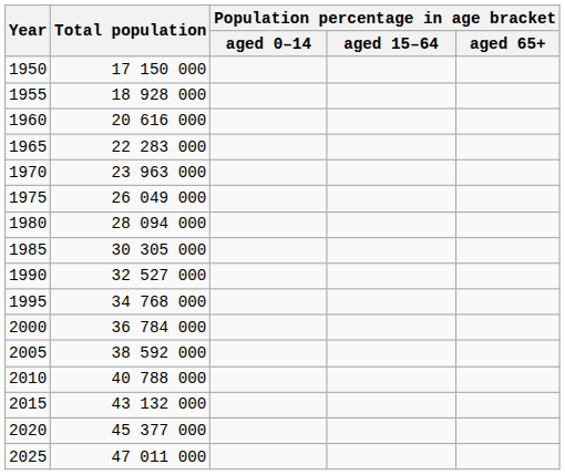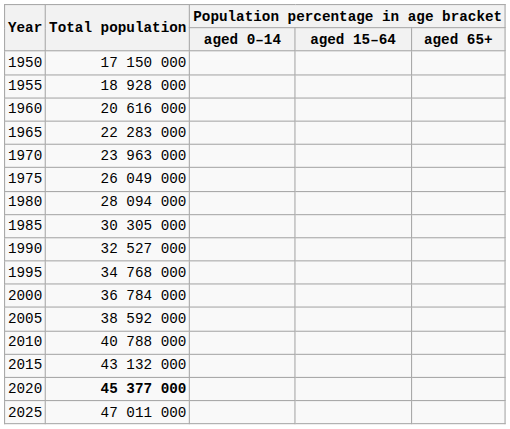2020 | Total population: normal -> bold
